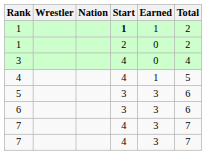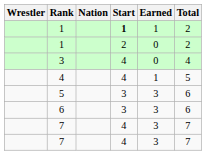columns swapped: Rank <-> Wrestler
